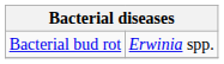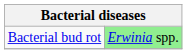Bacterial bud rot | column 2: no background -> lightgreen background
